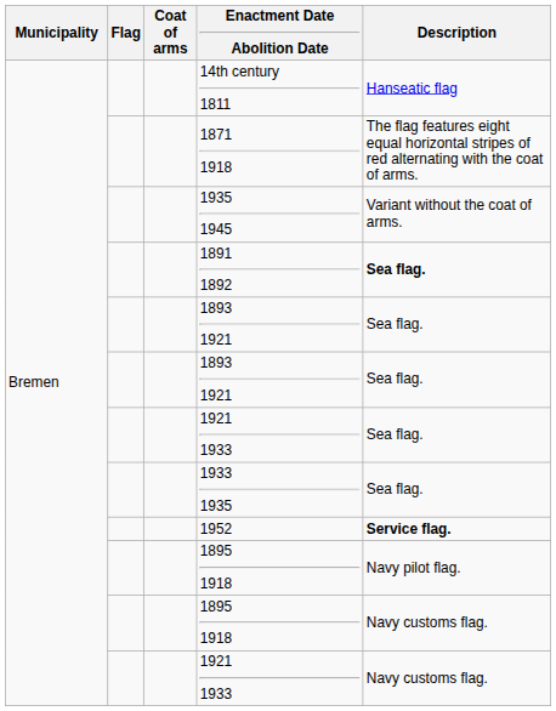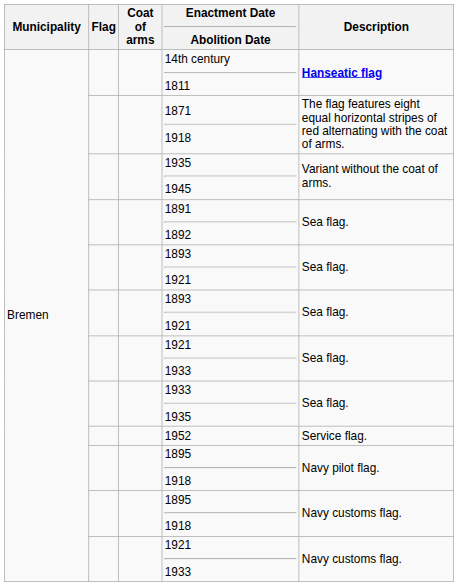14th century 1811 | Description: normal -> bold
1891 1892 | Description: bold -> normal
1952 | Description: bold -> normal
